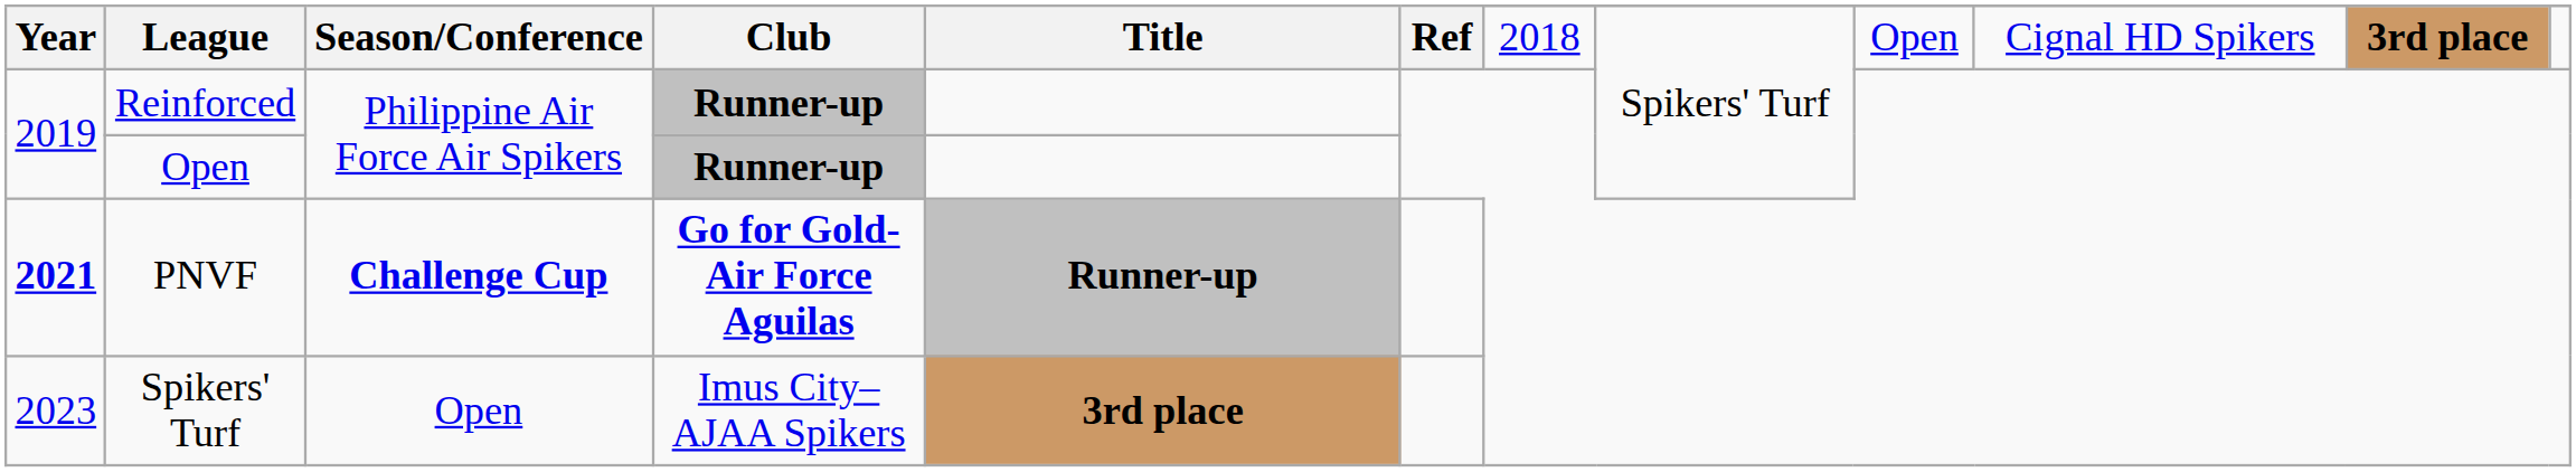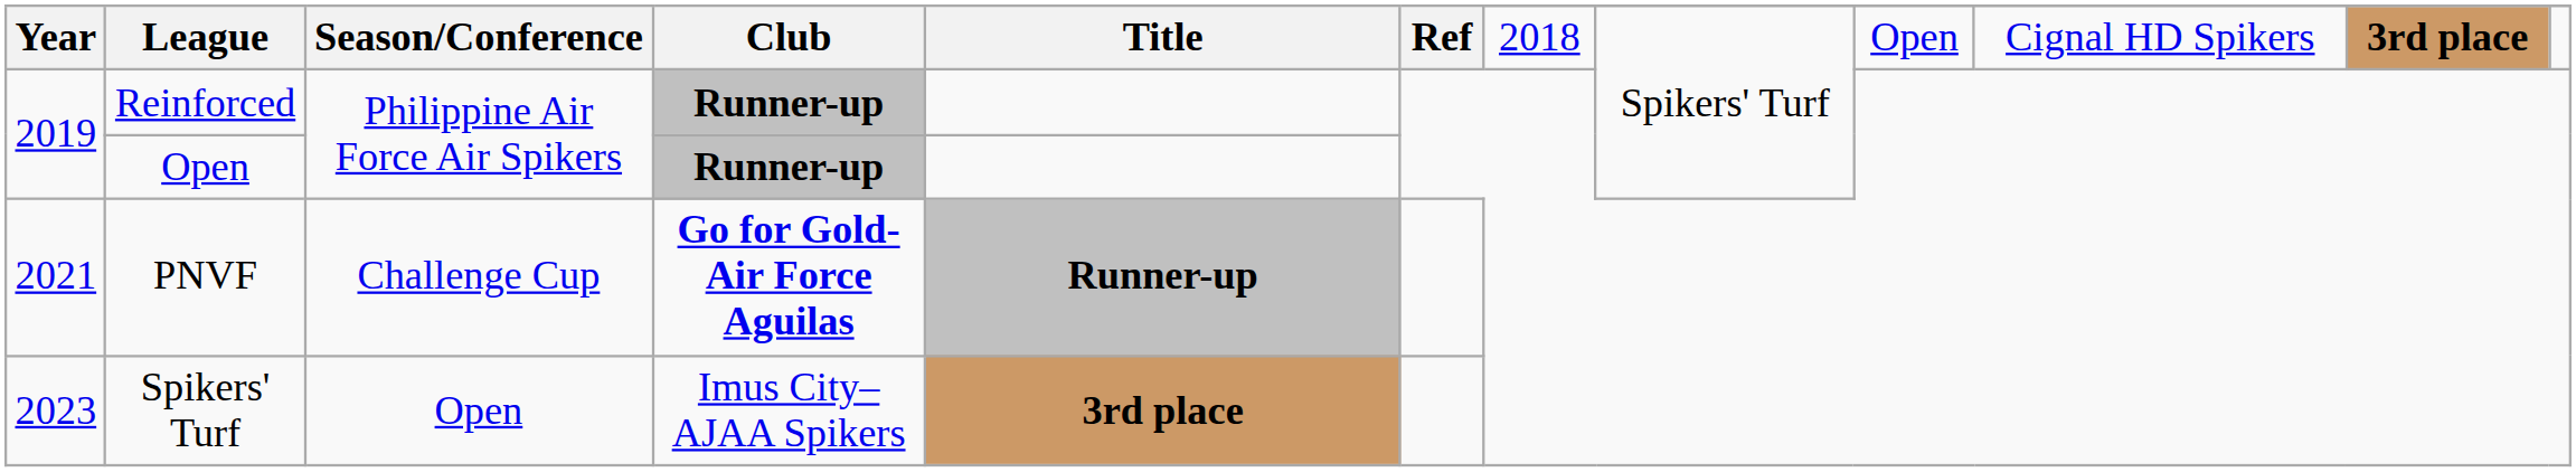PNVF | Year: bold -> normal
PNVF | Season/Conference: bold -> normal
